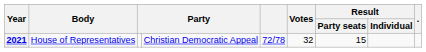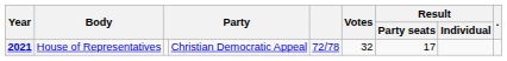2021 | Result / Party seats: 15 -> 17
